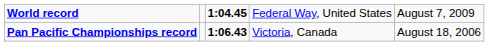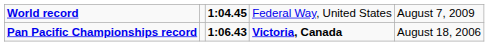Pan Pacific Championships record | column 4: normal -> bold
